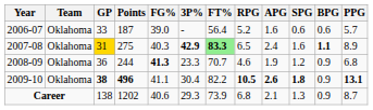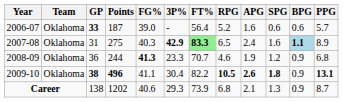2006-07 | GP: normal -> bold
2007-08 | GP: gold background -> no background
2007-08 | BPG: no background -> lightblue background
